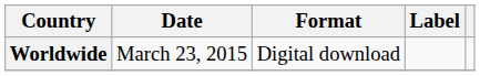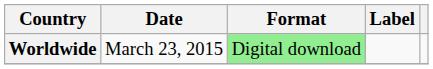Worldwide | Format: no background -> lightgreen background
